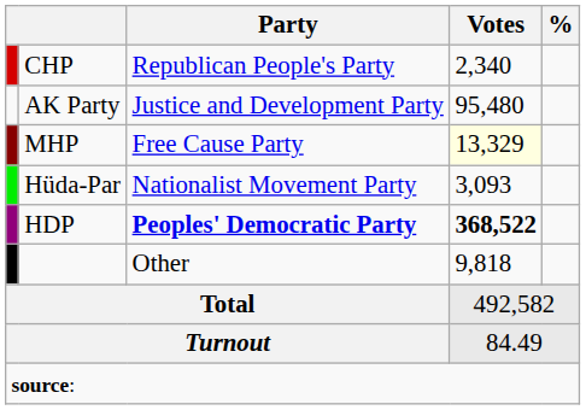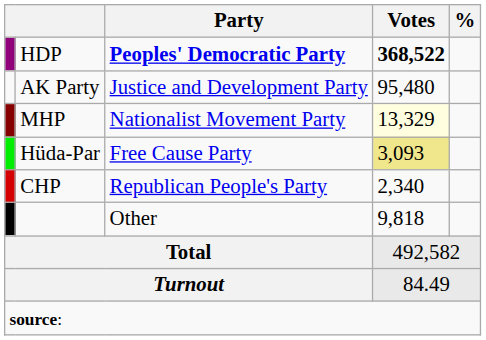rows swapped: HDP <-> CHP
MHP | Party: Free Cause Party -> Nationalist Movement Party
Hüda-Par | Party: Nationalist Movement Party -> Free Cause Party
Hüda-Par | Votes: no background -> khaki background
